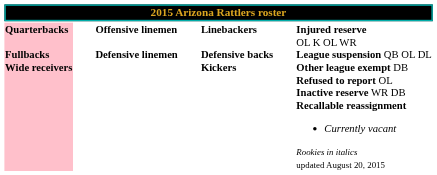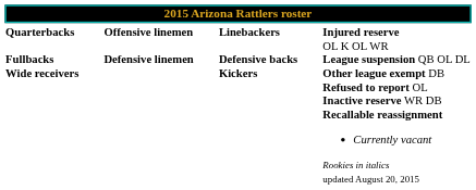Quarterbacks Fullbacks Wide receivers | column 1: pink background -> no background
